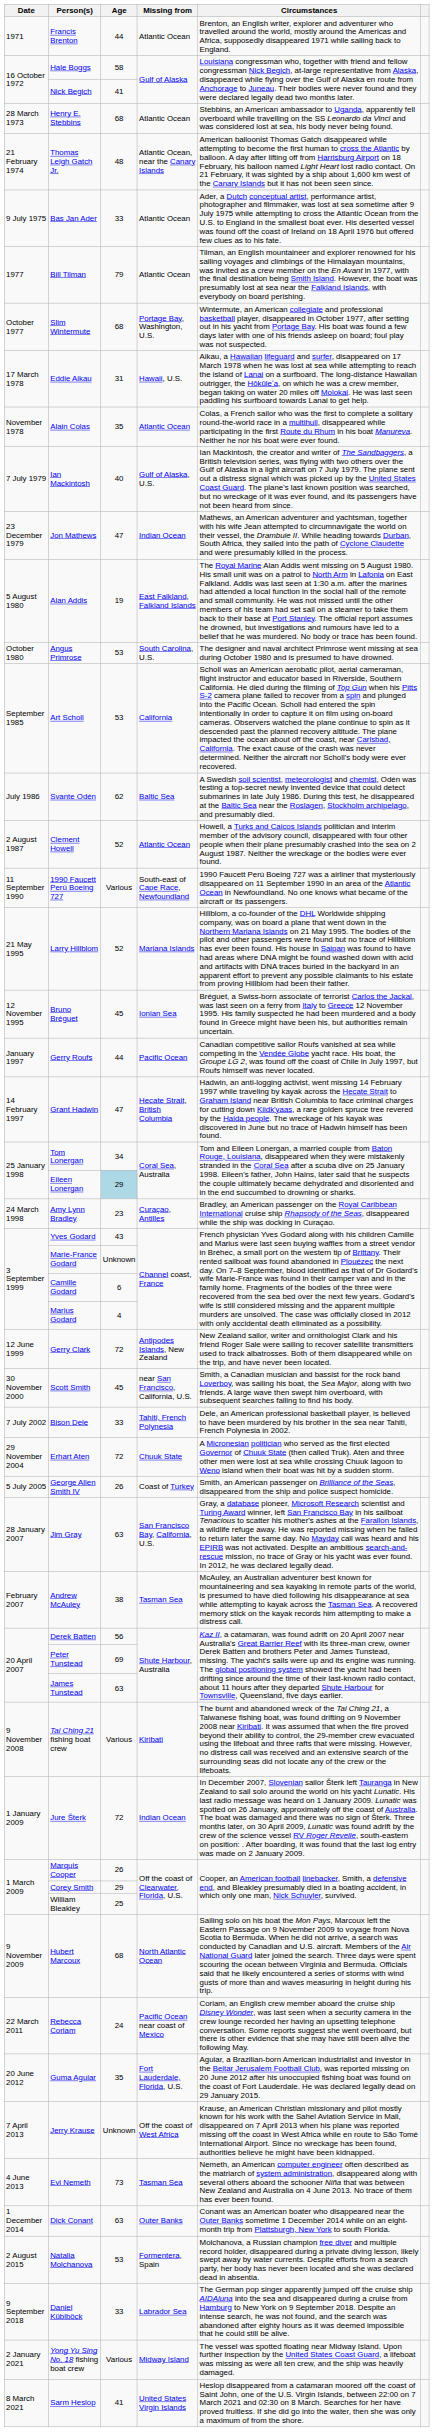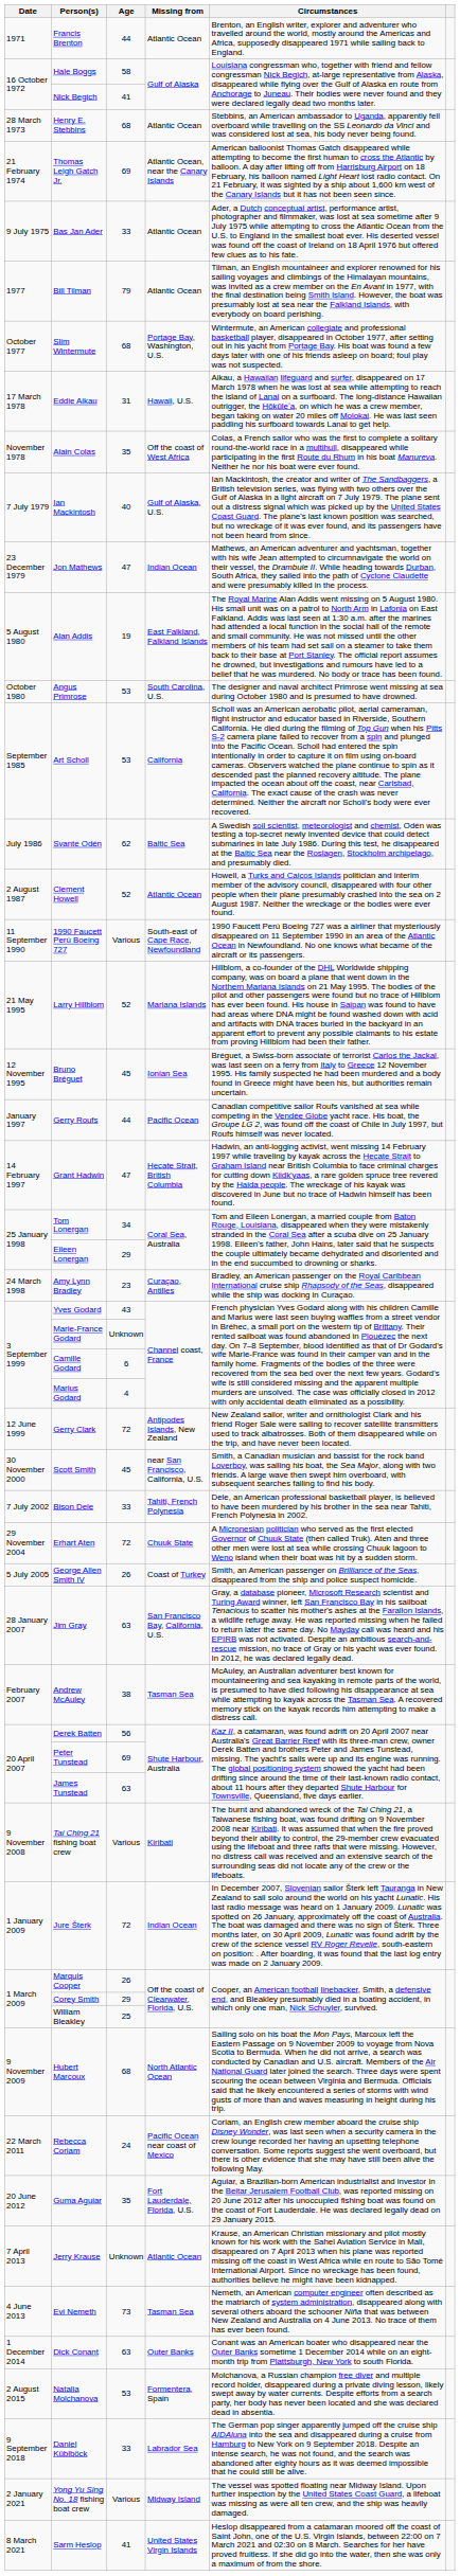Thomas Leigh Gatch Jr. | Age: 48 -> 69
Alain Colas | Missing from: Atlantic Ocean -> Off the coast of West Africa
Eileen Lonergan | Age: lightblue background -> no background
Jerry Krause | Missing from: Off the coast of West Africa -> Atlantic Ocean
